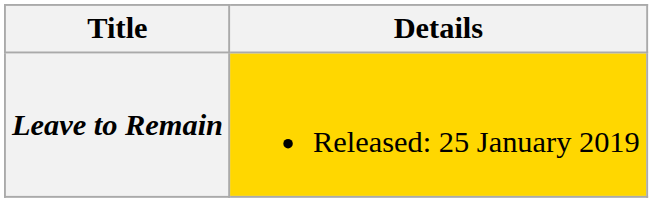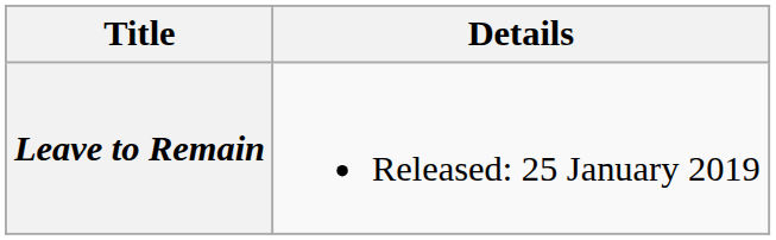Leave to Remain | Details: gold background -> no background
